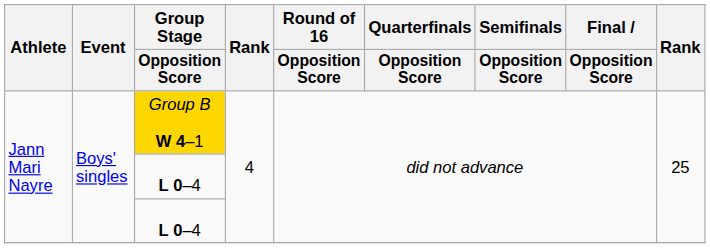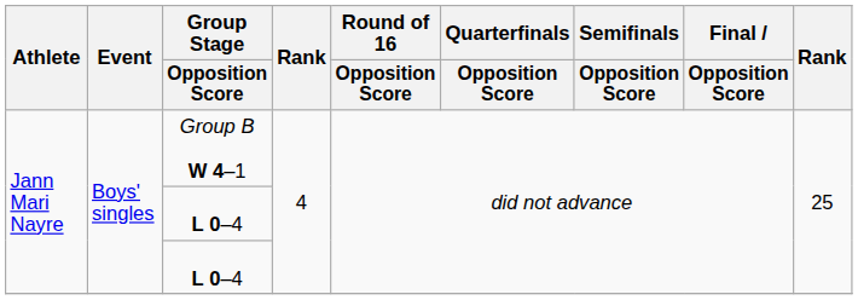Group B W 4–1 | Group Stage / Opposition Score: gold background -> no background
